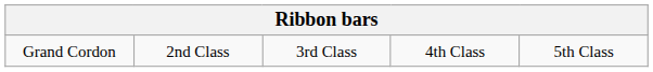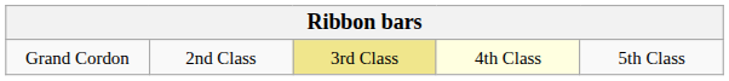Grand Cordon | column 3: no background -> khaki background
Grand Cordon | column 4: no background -> lightyellow background
